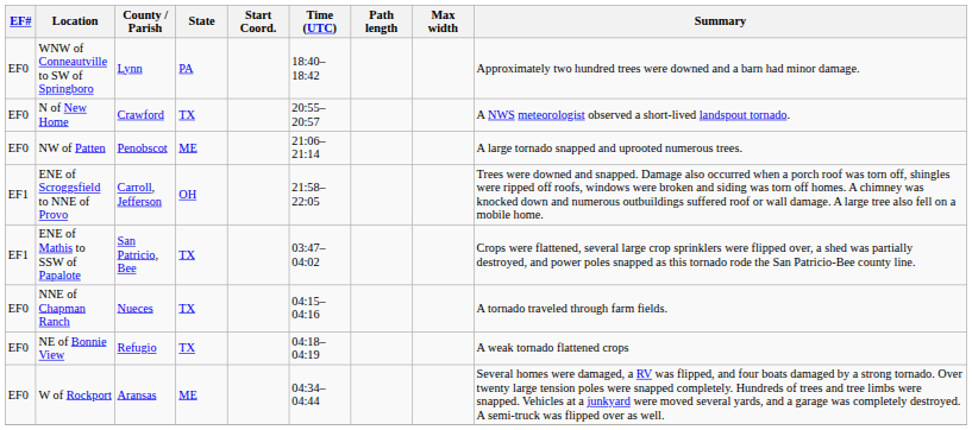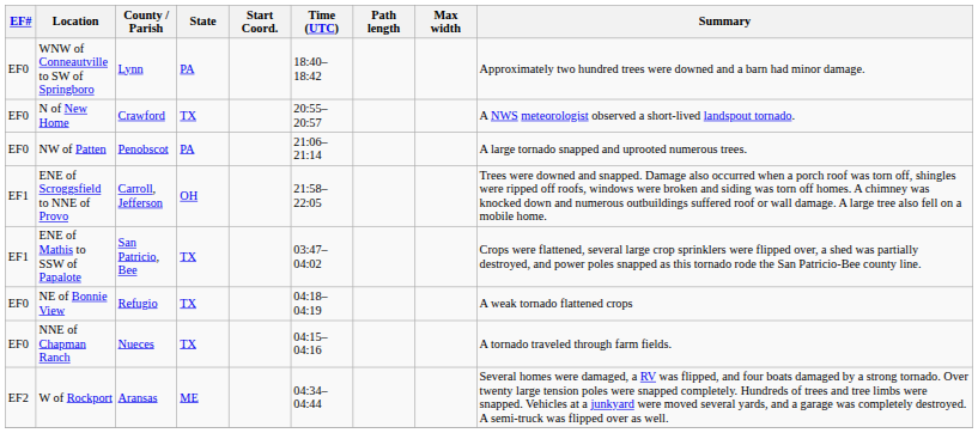NW of Patten | State: ME -> PA
rows swapped: NNE of Chapman Ranch <-> NE of Bonnie View
W of Rockport | EF#: EF0 -> EF2
